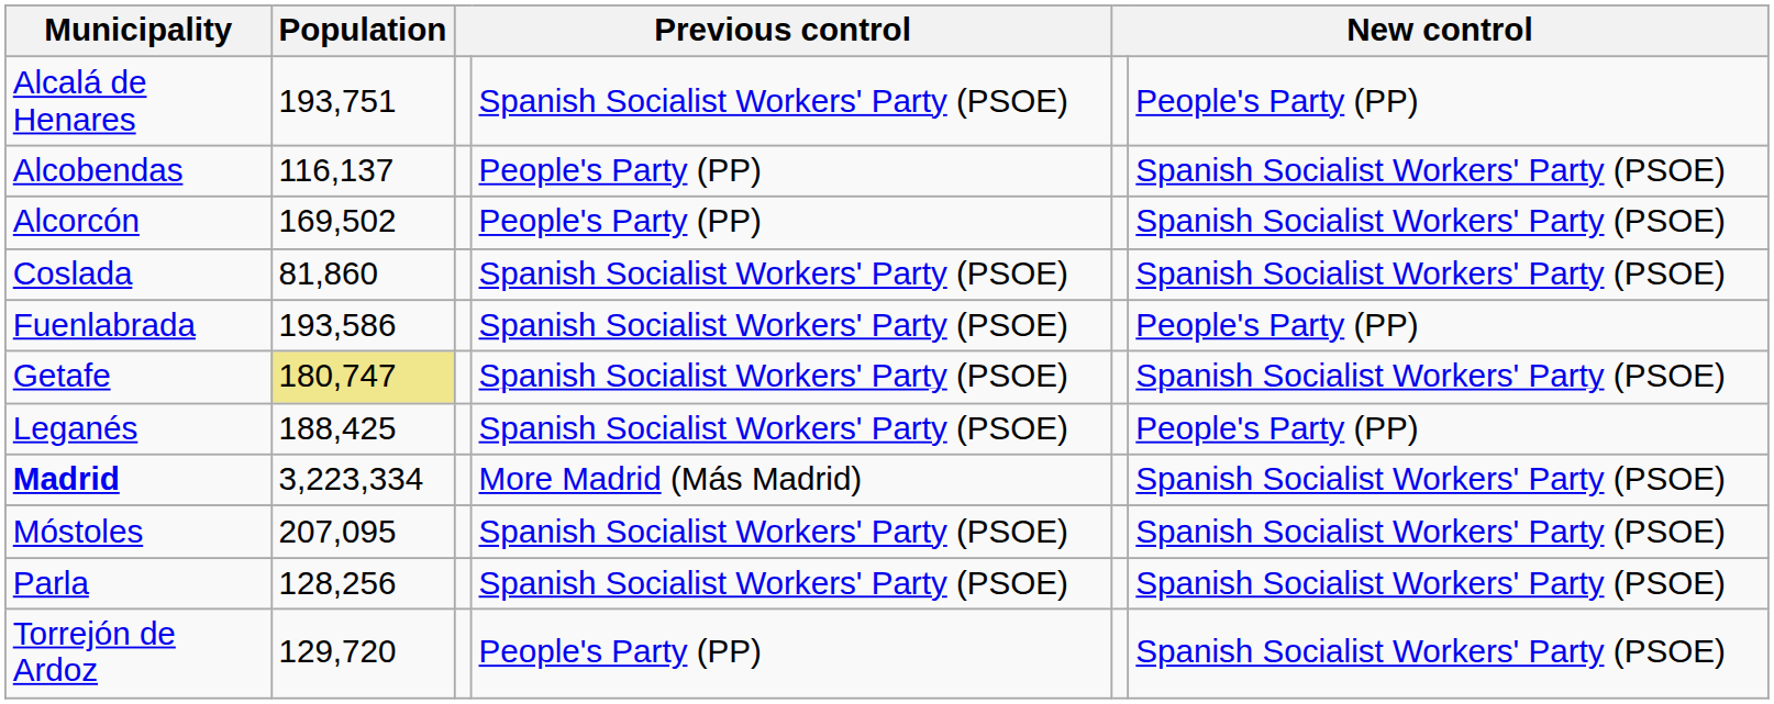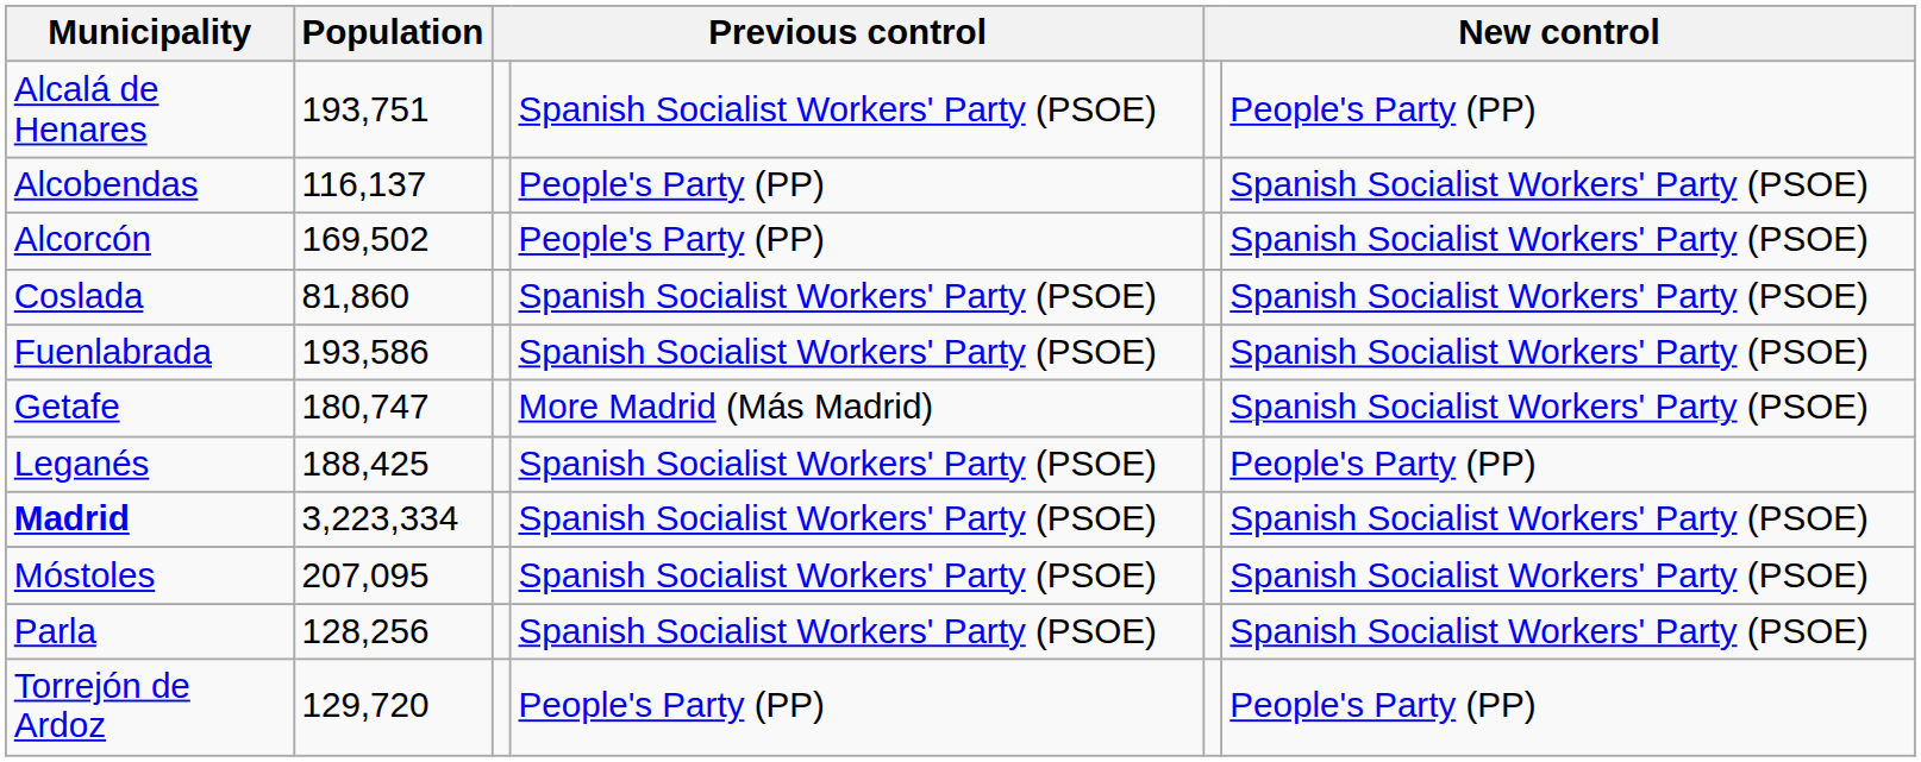Fuenlabrada | column 6: People's Party (PP) -> Spanish Socialist Workers' Party (PSOE)
Getafe | Population: khaki background -> no background
Getafe | column 4: Spanish Socialist Workers' Party (PSOE) -> More Madrid (Más Madrid)
Madrid | column 4: More Madrid (Más Madrid) -> Spanish Socialist Workers' Party (PSOE)
Torrejón de Ardoz | column 6: Spanish Socialist Workers' Party (PSOE) -> People's Party (PP)
